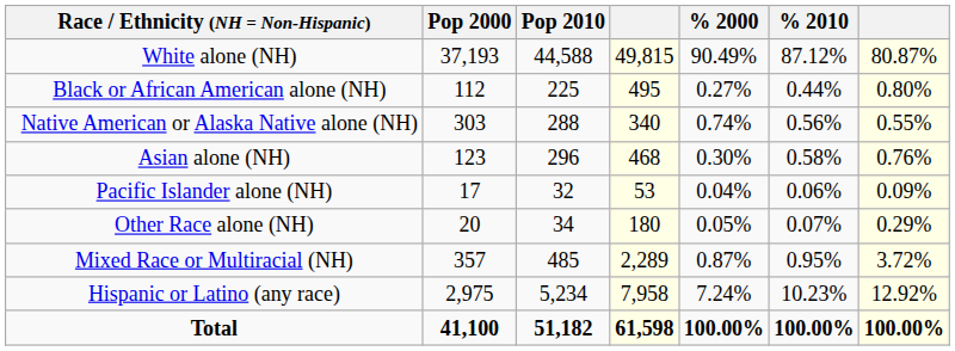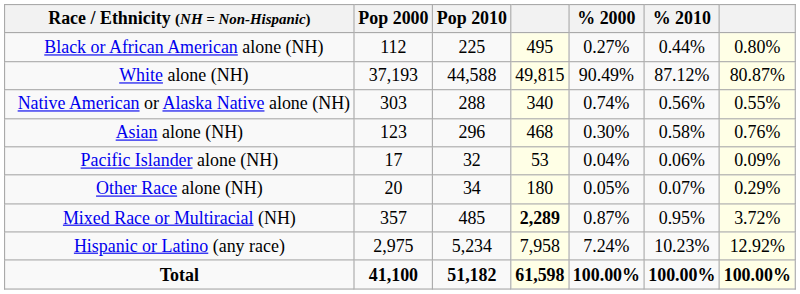rows swapped: White alone (NH) <-> Black or African American alone (NH)
Mixed Race or Multiracial (NH) | column 4: normal -> bold
